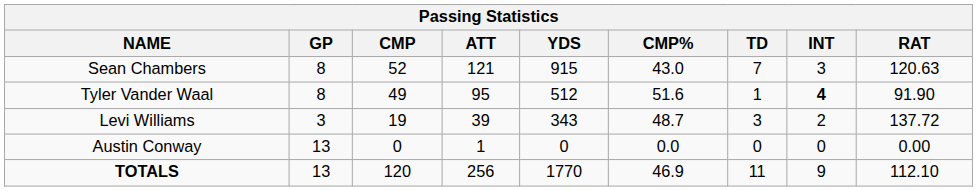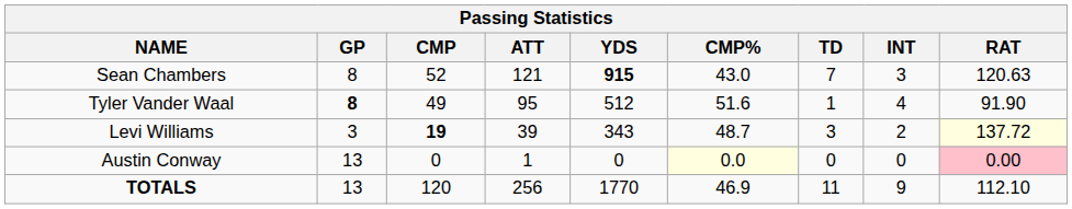Sean Chambers | YDS: normal -> bold
Tyler Vander Waal | GP: normal -> bold
Tyler Vander Waal | INT: bold -> normal
Levi Williams | CMP: normal -> bold
Levi Williams | RAT: no background -> lightyellow background
Austin Conway | CMP%: no background -> lightyellow background
Austin Conway | RAT: no background -> pink background
